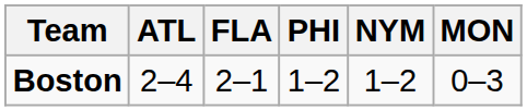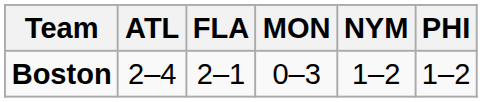columns swapped: MON <-> PHI
